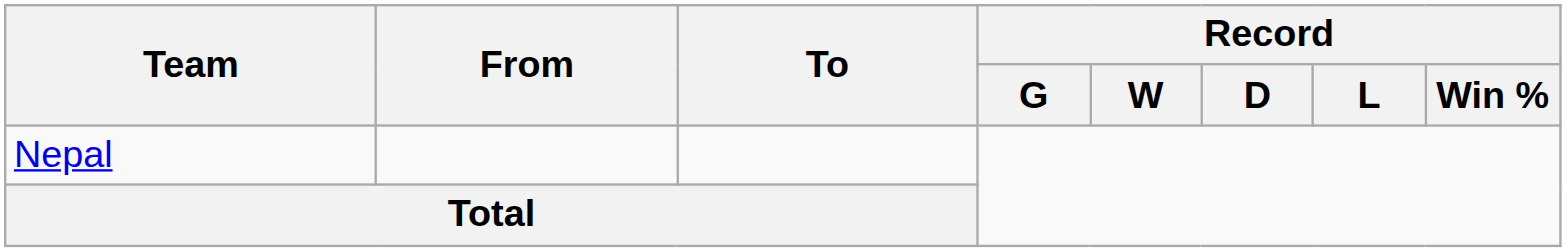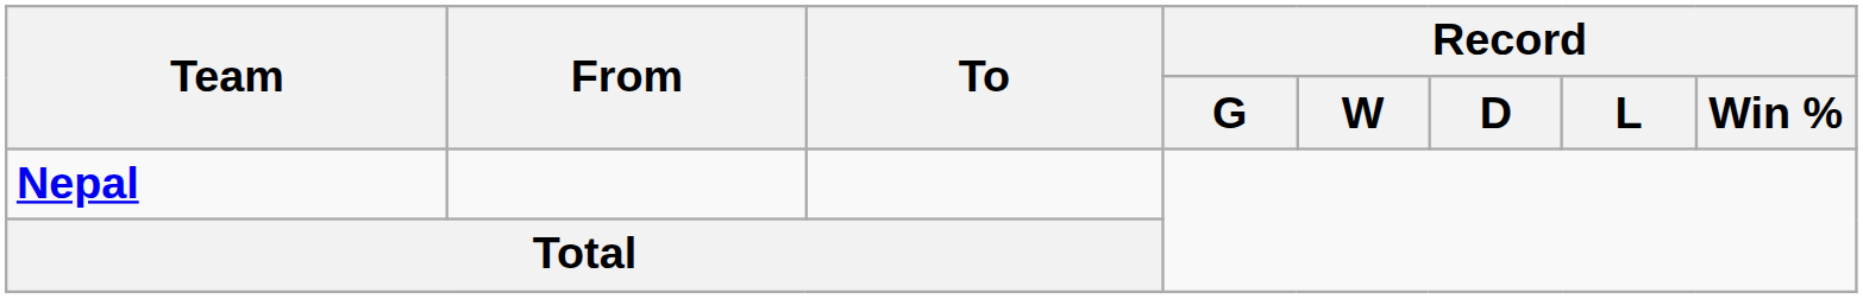Nepal | Team: normal -> bold
